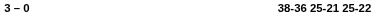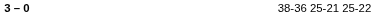row 1 | column 2: bold -> normal
